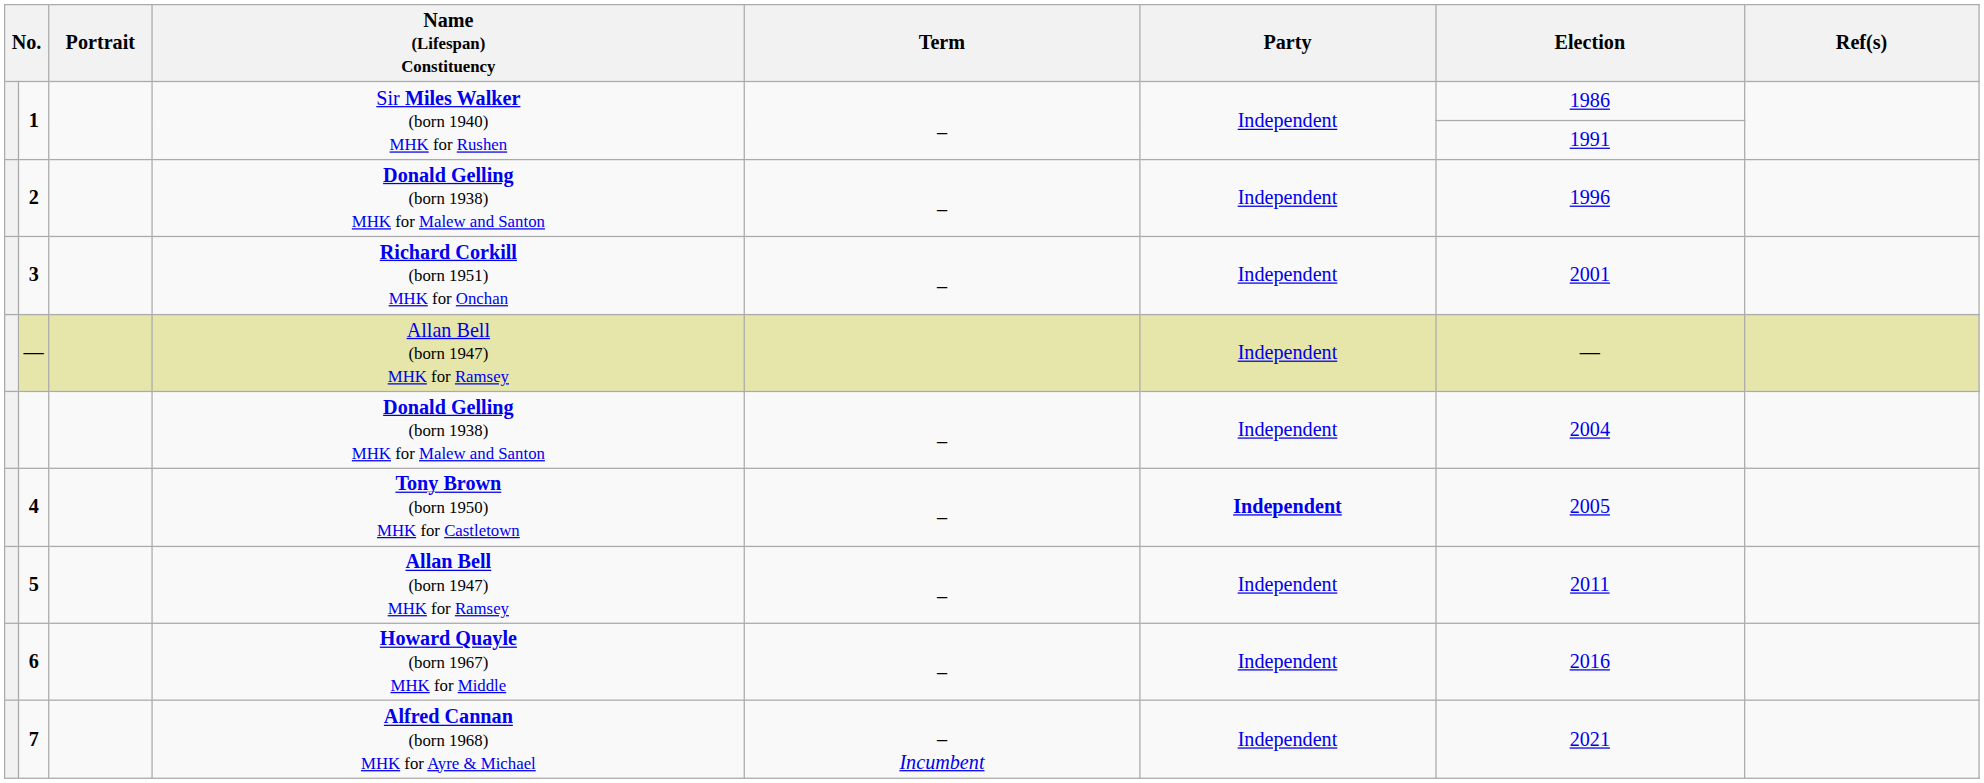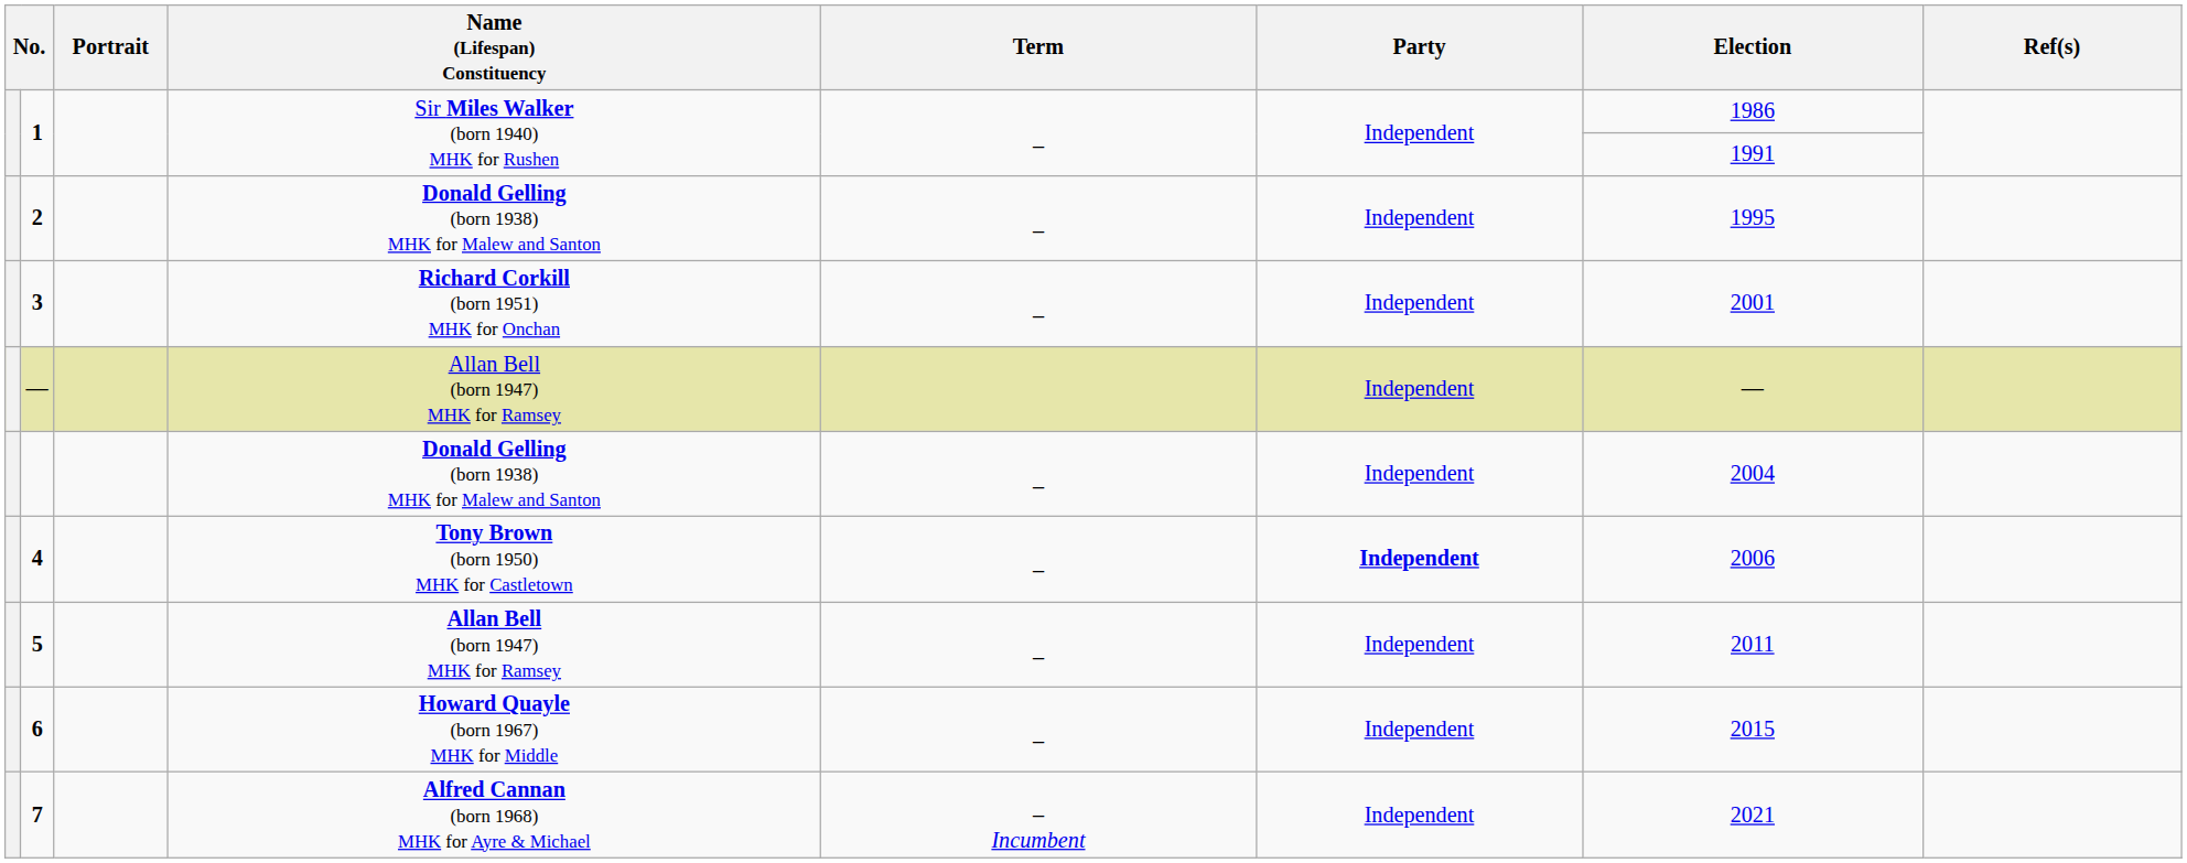2 | Election: 1996 -> 1995
4 | Election: 2005 -> 2006
6 | Election: 2016 -> 2015
